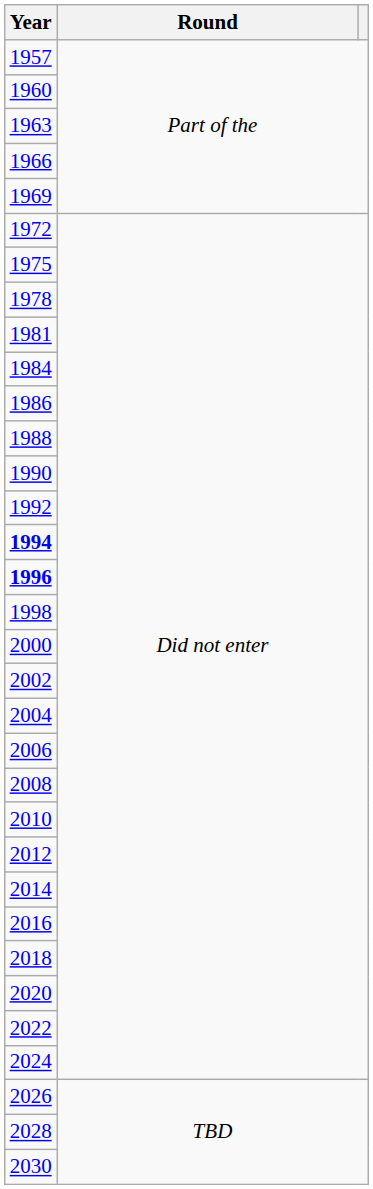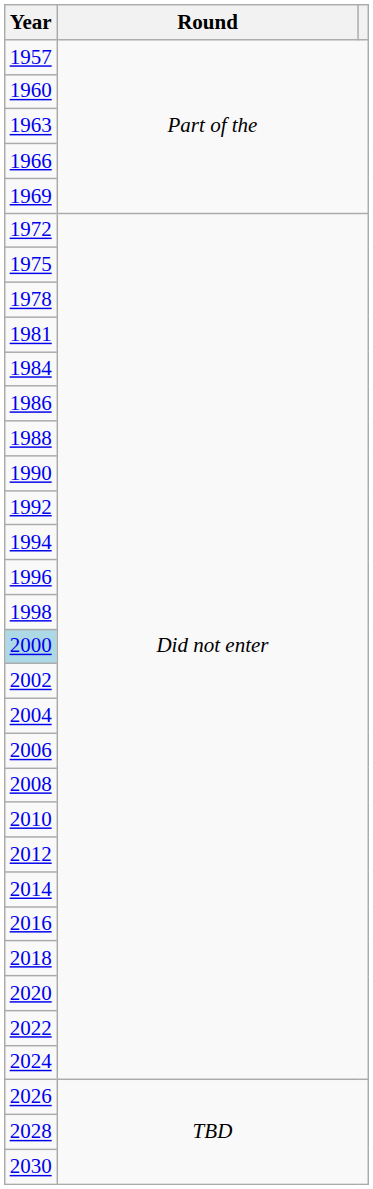1994 | Year: bold -> normal
1996 | Year: bold -> normal
2000 | Year: no background -> lightblue background
